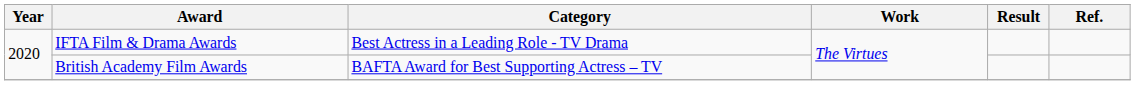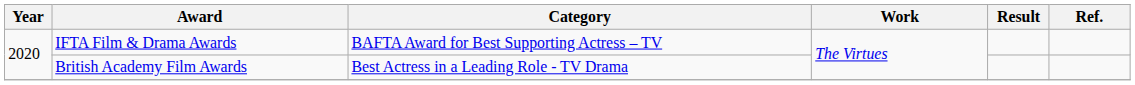IFTA Film & Drama Awards | Category: Best Actress in a Leading Role - TV Drama -> BAFTA Award for Best Supporting Actress – TV
British Academy Film Awards | Category: BAFTA Award for Best Supporting Actress – TV -> Best Actress in a Leading Role - TV Drama
